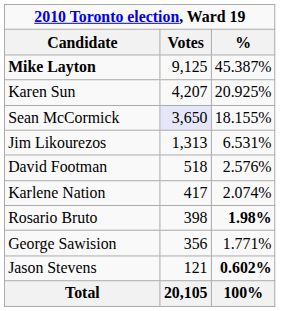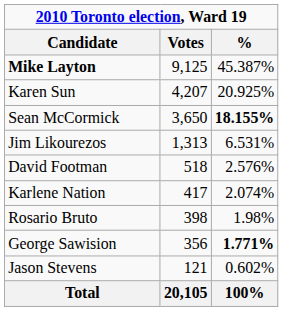Sean McCormick | Votes: lavender background -> no background
Sean McCormick | %: normal -> bold
Rosario Bruto | %: bold -> normal
George Sawision | %: normal -> bold
Jason Stevens | %: bold -> normal
